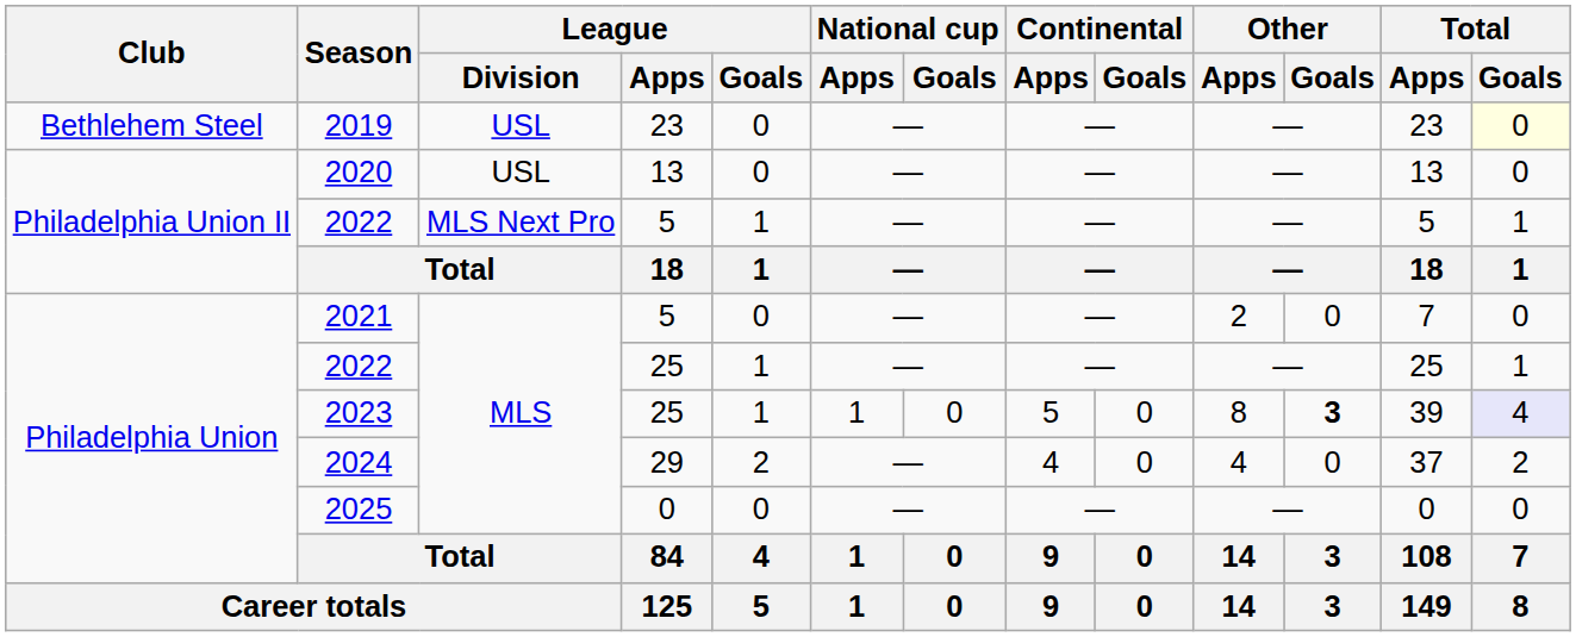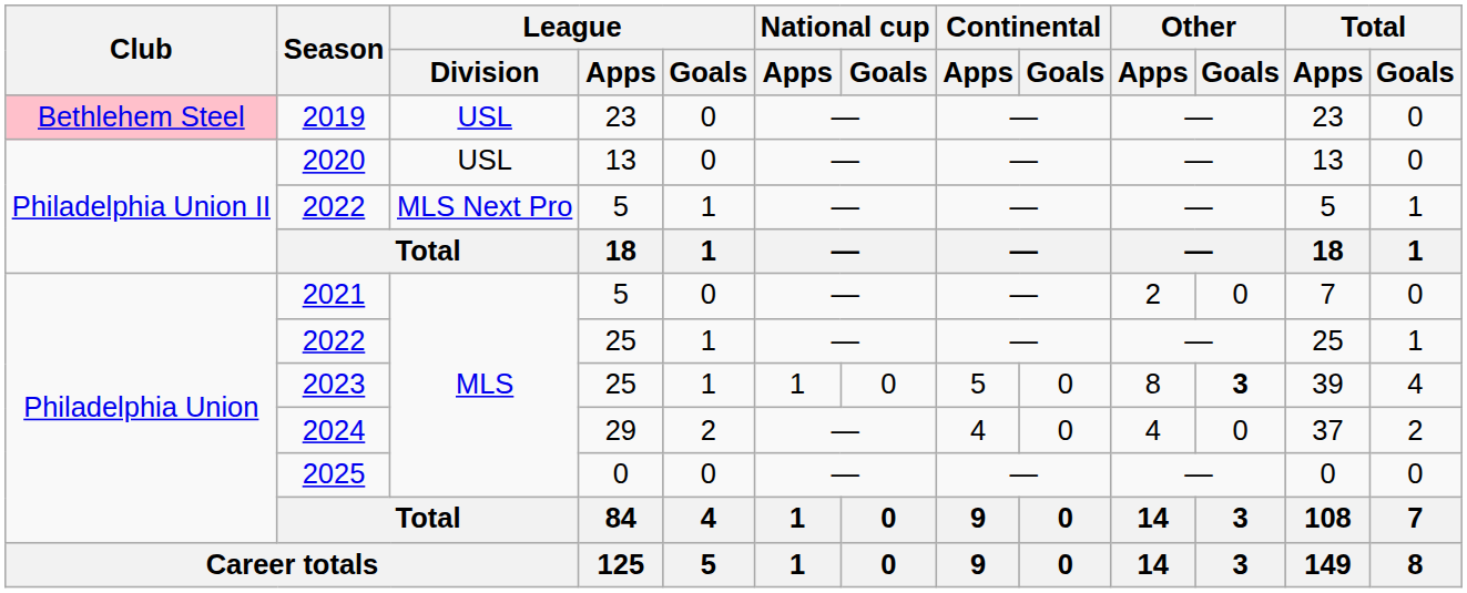2019 | Club: no background -> pink background
2019 | Total / Goals: lightyellow background -> no background
2023 | Total / Goals: lavender background -> no background
